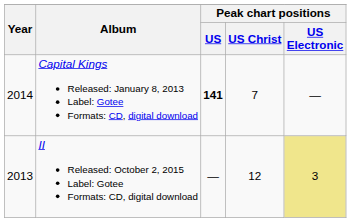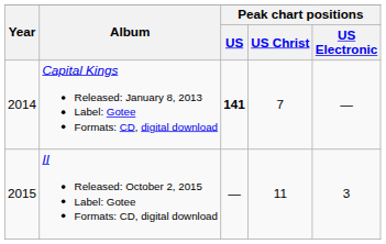row 4 | Year: 2013 -> 2015
row 4 | Peak chart positions / US Christ: 12 -> 11
row 4 | Peak chart positions / US Electronic: khaki background -> no background
